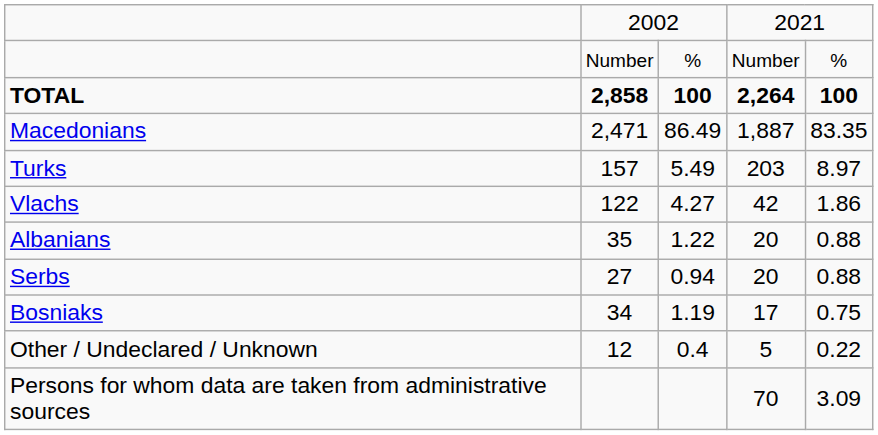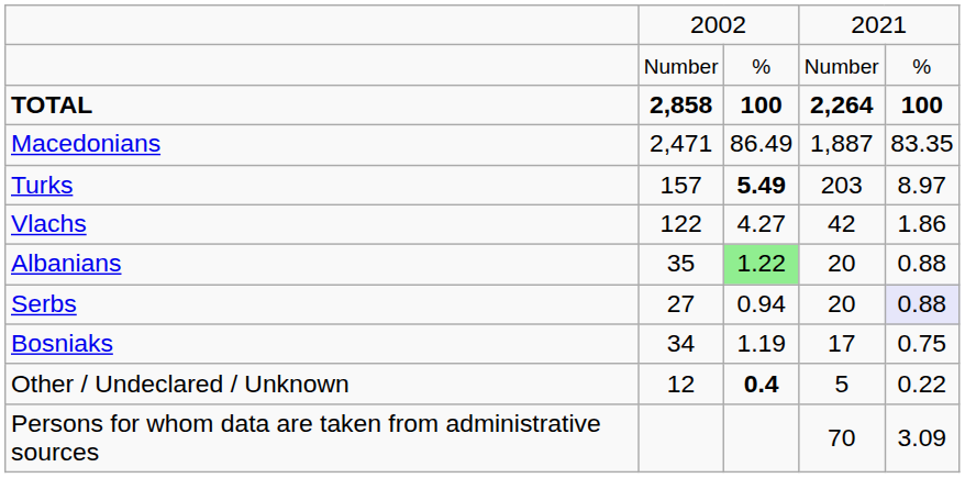Turks | column 3: normal -> bold
Albanians | column 3: no background -> lightgreen background
Serbs | column 5: no background -> lavender background
Other / Undeclared / Unknown | column 3: normal -> bold
